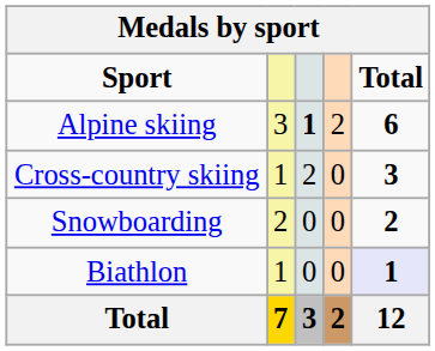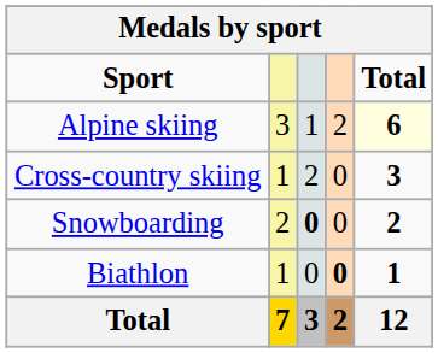Alpine skiing | column 3: bold -> normal
Alpine skiing | Total: no background -> lightyellow background
Snowboarding | column 3: normal -> bold
Biathlon | column 4: normal -> bold
Biathlon | Total: lavender background -> no background
